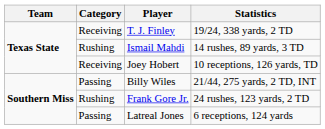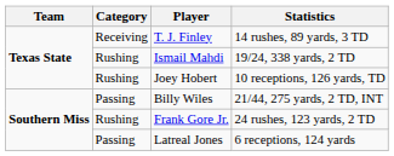T. J. Finley | Statistics: 19/24, 338 yards, 2 TD -> 14 rushes, 89 yards, 3 TD
Ismail Mahdi | Statistics: 14 rushes, 89 yards, 3 TD -> 19/24, 338 yards, 2 TD
Joey Hobert | Category: Receiving -> Rushing
